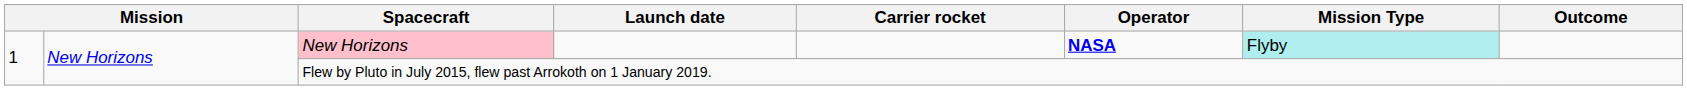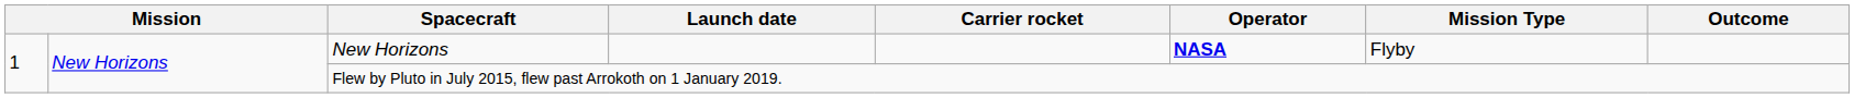row 2 | Spacecraft: pink background -> no background
row 2 | Mission Type: paleturquoise background -> no background
